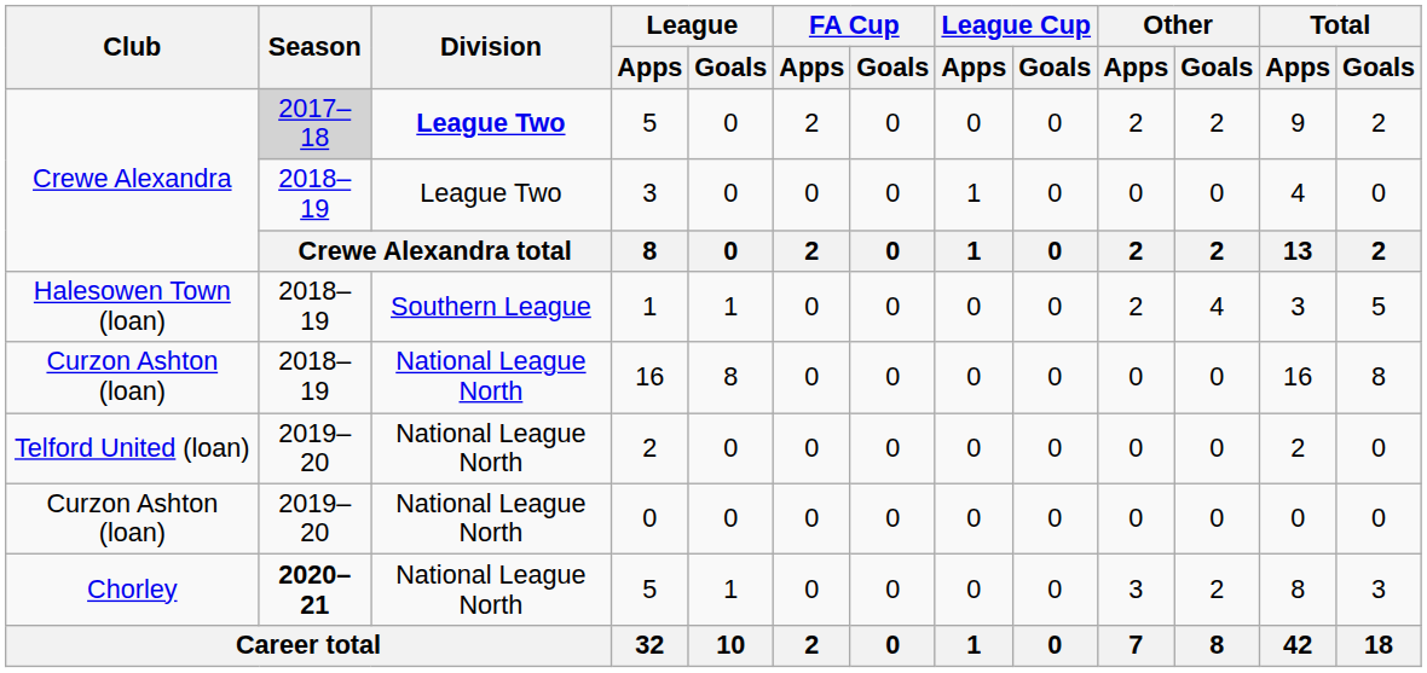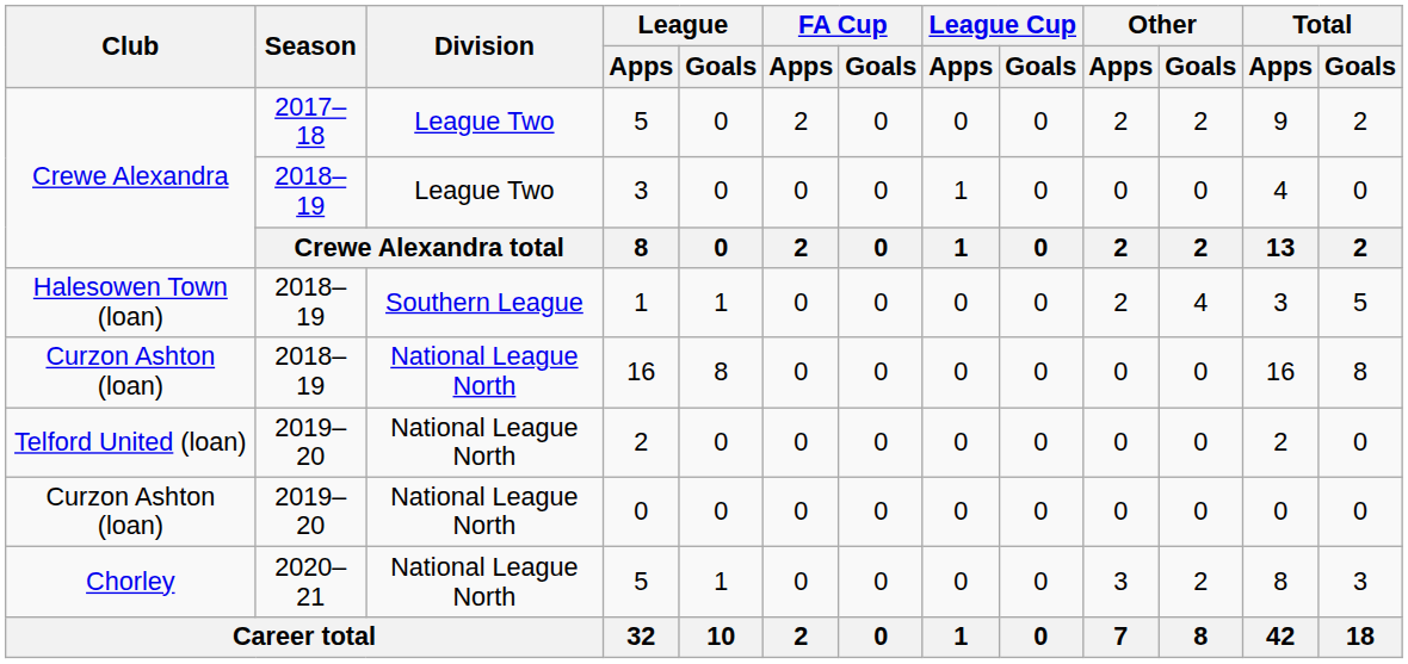Crewe Alexandra / 5 | Season: lightgrey background -> no background
Crewe Alexandra / 5 | Division: bold -> normal
Chorley / 5 | Season: bold -> normal
